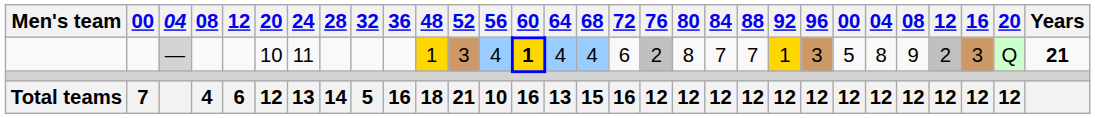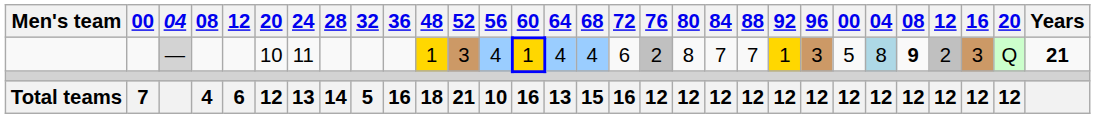— | 60: bold -> normal
— | column 25: no background -> lightblue background
— | column 26: normal -> bold
